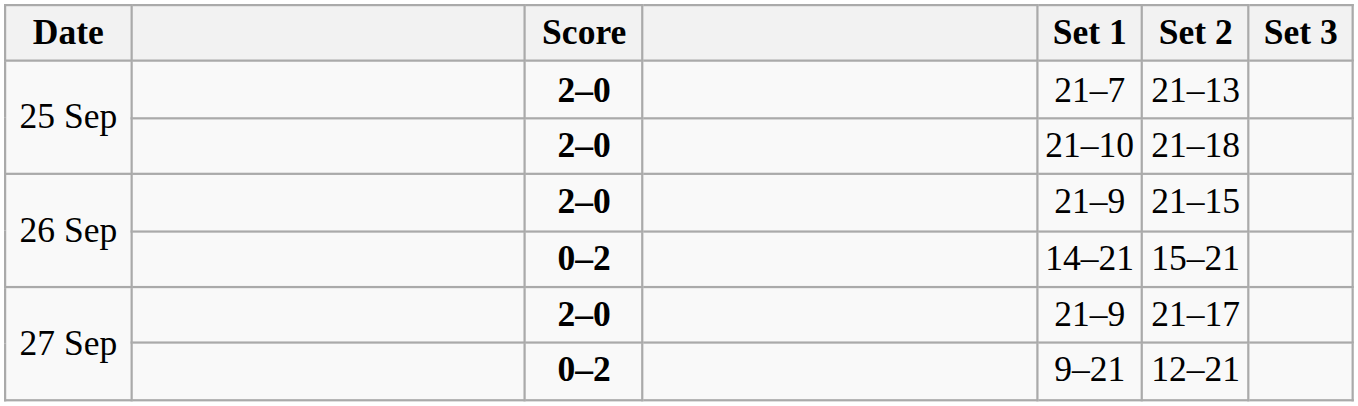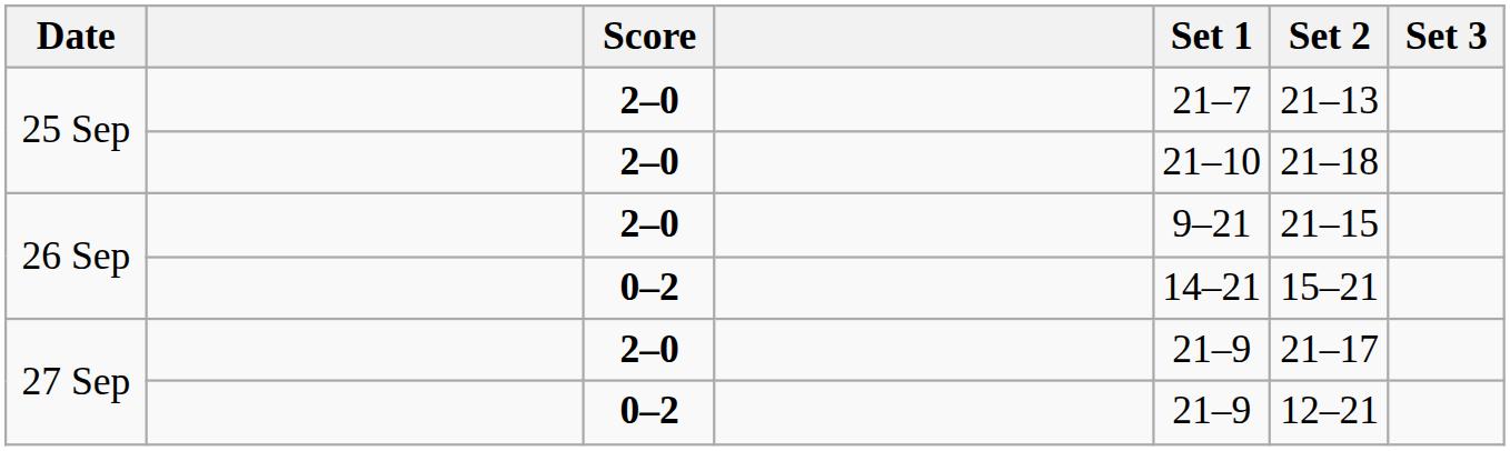26 Sep / 2–0 | Set 1: 21–9 -> 9–21
27 Sep / 0–2 | Set 1: 9–21 -> 21–9
